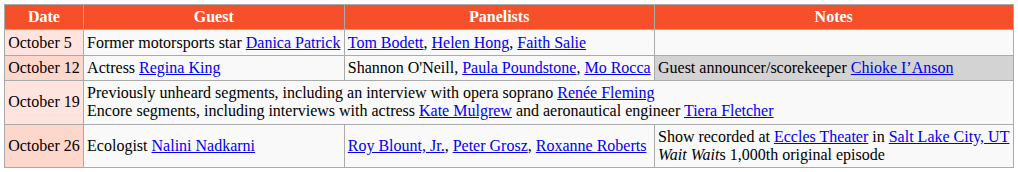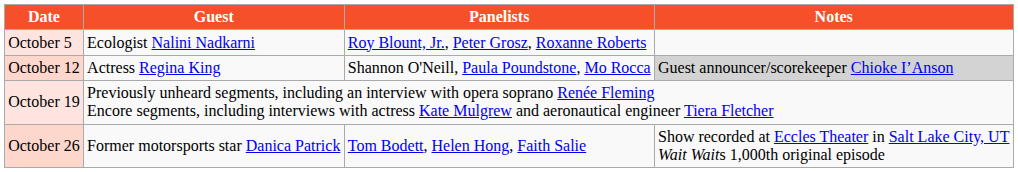October 5 | Guest: Former motorsports star Danica Patrick -> Ecologist Nalini Nadkarni
October 5 | Panelists: Tom Bodett, Helen Hong, Faith Salie -> Roy Blount, Jr., Peter Grosz, Roxanne Roberts
October 26 | Guest: Ecologist Nalini Nadkarni -> Former motorsports star Danica Patrick
October 26 | Panelists: Roy Blount, Jr., Peter Grosz, Roxanne Roberts -> Tom Bodett, Helen Hong, Faith Salie
